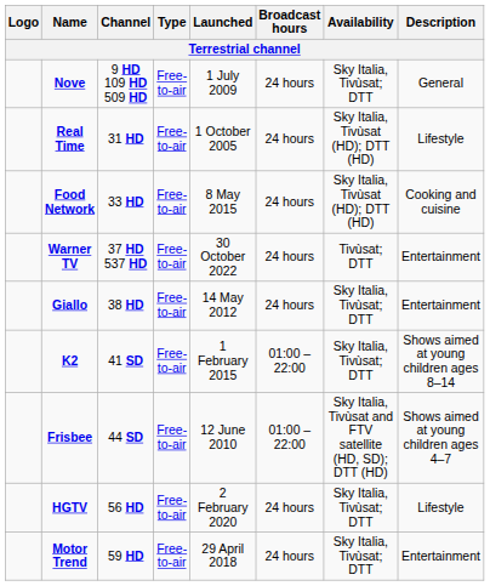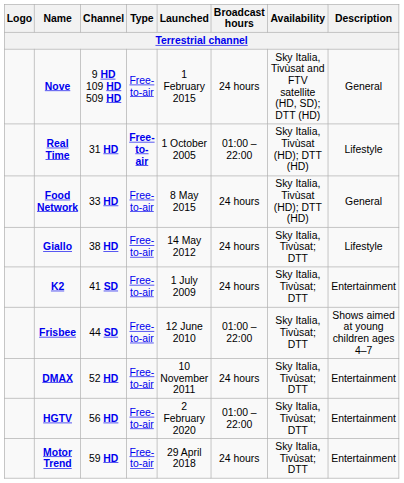Nove | Launched: 1 July 2009 -> 1 February 2015
Nove | Availability: Sky Italia, Tivùsat; DTT -> Sky Italia, Tivùsat and FTV satellite (HD, SD); DTT (HD)
Real Time | Type: normal -> bold
Real Time | Broadcast hours: 24 hours -> 01:00 – 22:00
Food Network | Description: Cooking and cuisine -> General
- row: Warner TV | 37 HD 537 HD | Free-to-air | 30 October 2022 | 24 hours | Tivùsat; DTT | Entertainment
Giallo | Description: Entertainment -> Lifestyle
K2 | Launched: 1 February 2015 -> 1 July 2009
K2 | Broadcast hours: 01:00 – 22:00 -> 24 hours
K2 | Description: Shows aimed at young children ages 8–14 -> Entertainment
Frisbee | Availability: Sky Italia, Tivùsat and FTV satellite (HD, SD); DTT (HD) -> Sky Italia, Tivùsat; DTT
+ row: DMAX | 52 HD | Free-to-air | 10 November 2011 | 24 hours | Sky Italia, Tivùsat; DTT | Entertainment
HGTV | Broadcast hours: 24 hours -> 01:00 – 22:00
HGTV | Description: Lifestyle -> Entertainment
